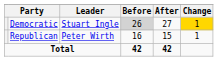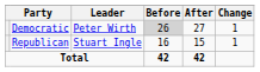Democratic | Leader: Stuart Ingle -> Peter Wirth
Democratic | Change: gold background -> no background
Republican | Leader: Peter Wirth -> Stuart Ingle
